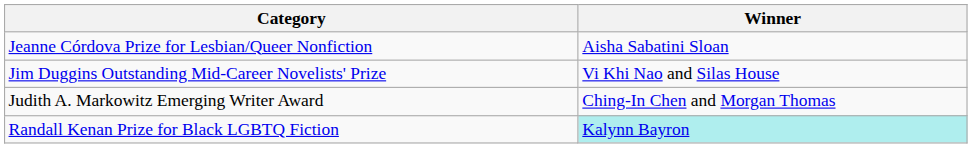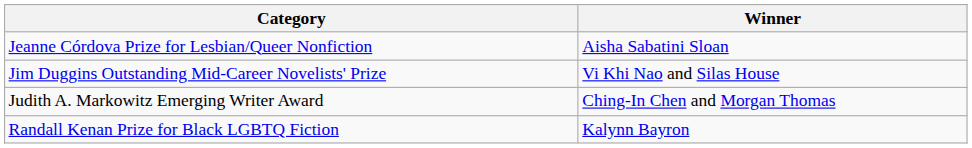Randall Kenan Prize for Black LGBTQ Fiction | Winner: paleturquoise background -> no background
